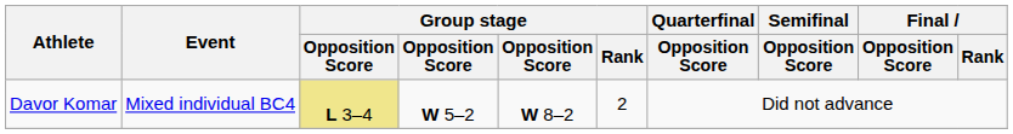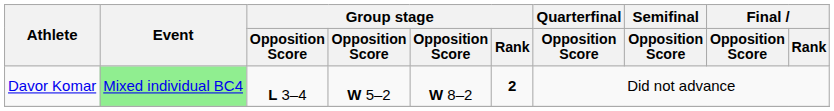Davor Komar | Event: no background -> lightgreen background
Davor Komar | column 3: khaki background -> no background
Davor Komar | Group stage / Rank: normal -> bold
